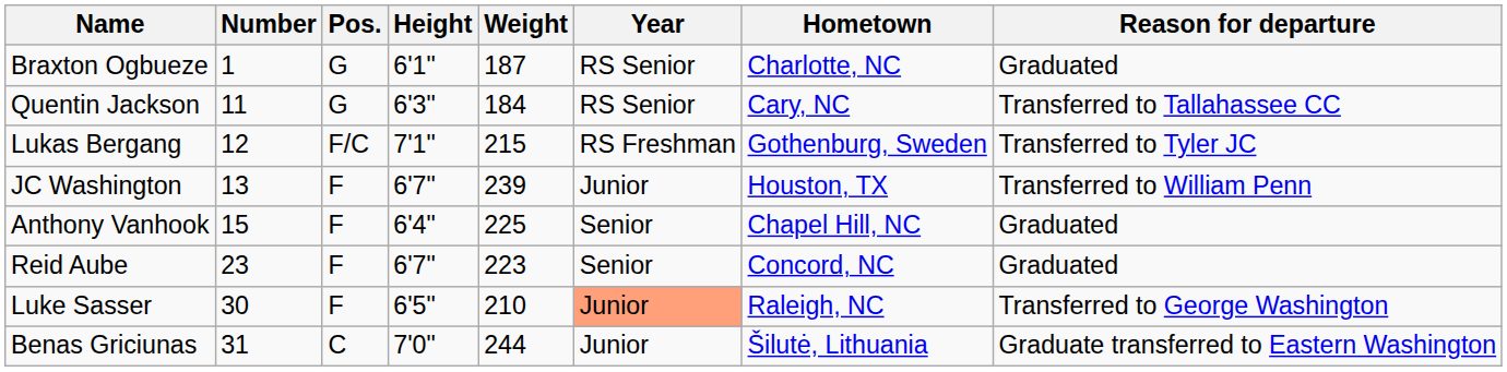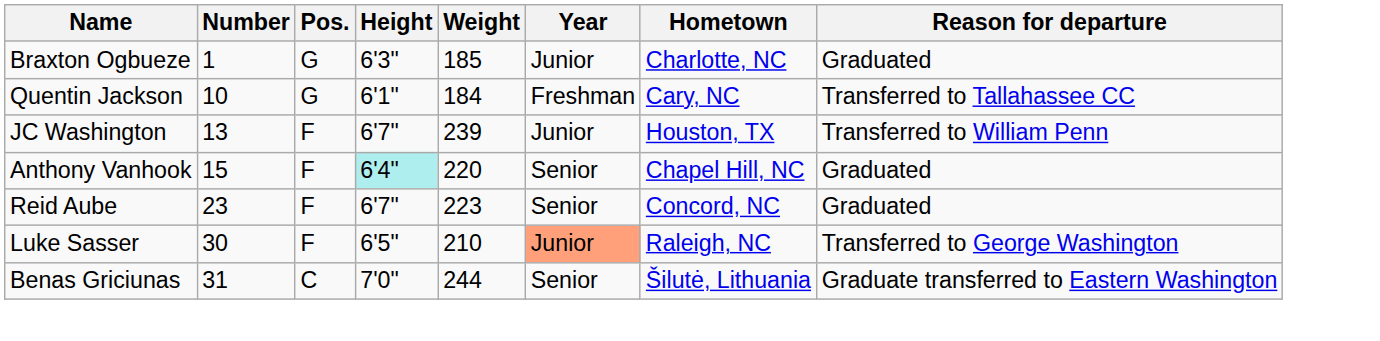Braxton Ogbueze | Height: 6'1" -> 6'3"
Braxton Ogbueze | Weight: 187 -> 185
Braxton Ogbueze | Year: RS Senior -> Junior
Quentin Jackson | Number: 11 -> 10
Quentin Jackson | Height: 6'3" -> 6'1"
Quentin Jackson | Year: RS Senior -> Freshman
- row: Lukas Bergang | 12 | F/C | 7'1" | 215 | RS Freshman | Gothenburg, Sweden | Transferred to Tyler JC
Anthony Vanhook | Height: no background -> paleturquoise background
Anthony Vanhook | Weight: 225 -> 220
Benas Griciunas | Year: Junior -> Senior
